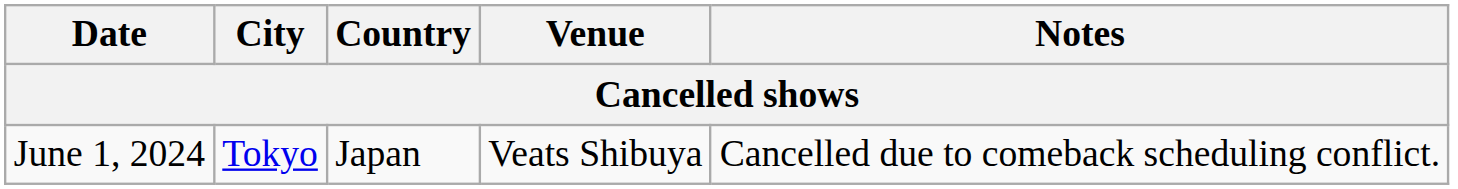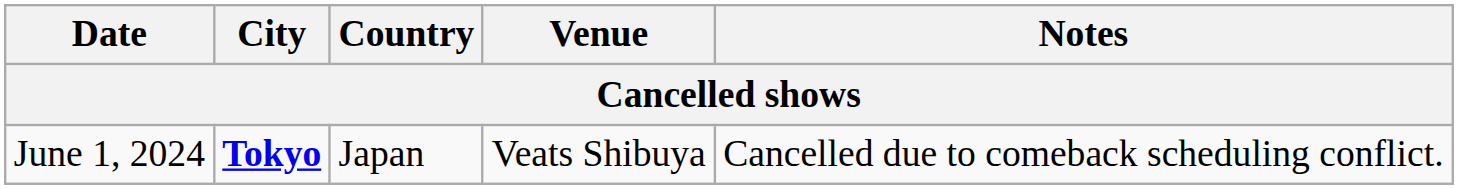June 1, 2024 | City: normal -> bold
